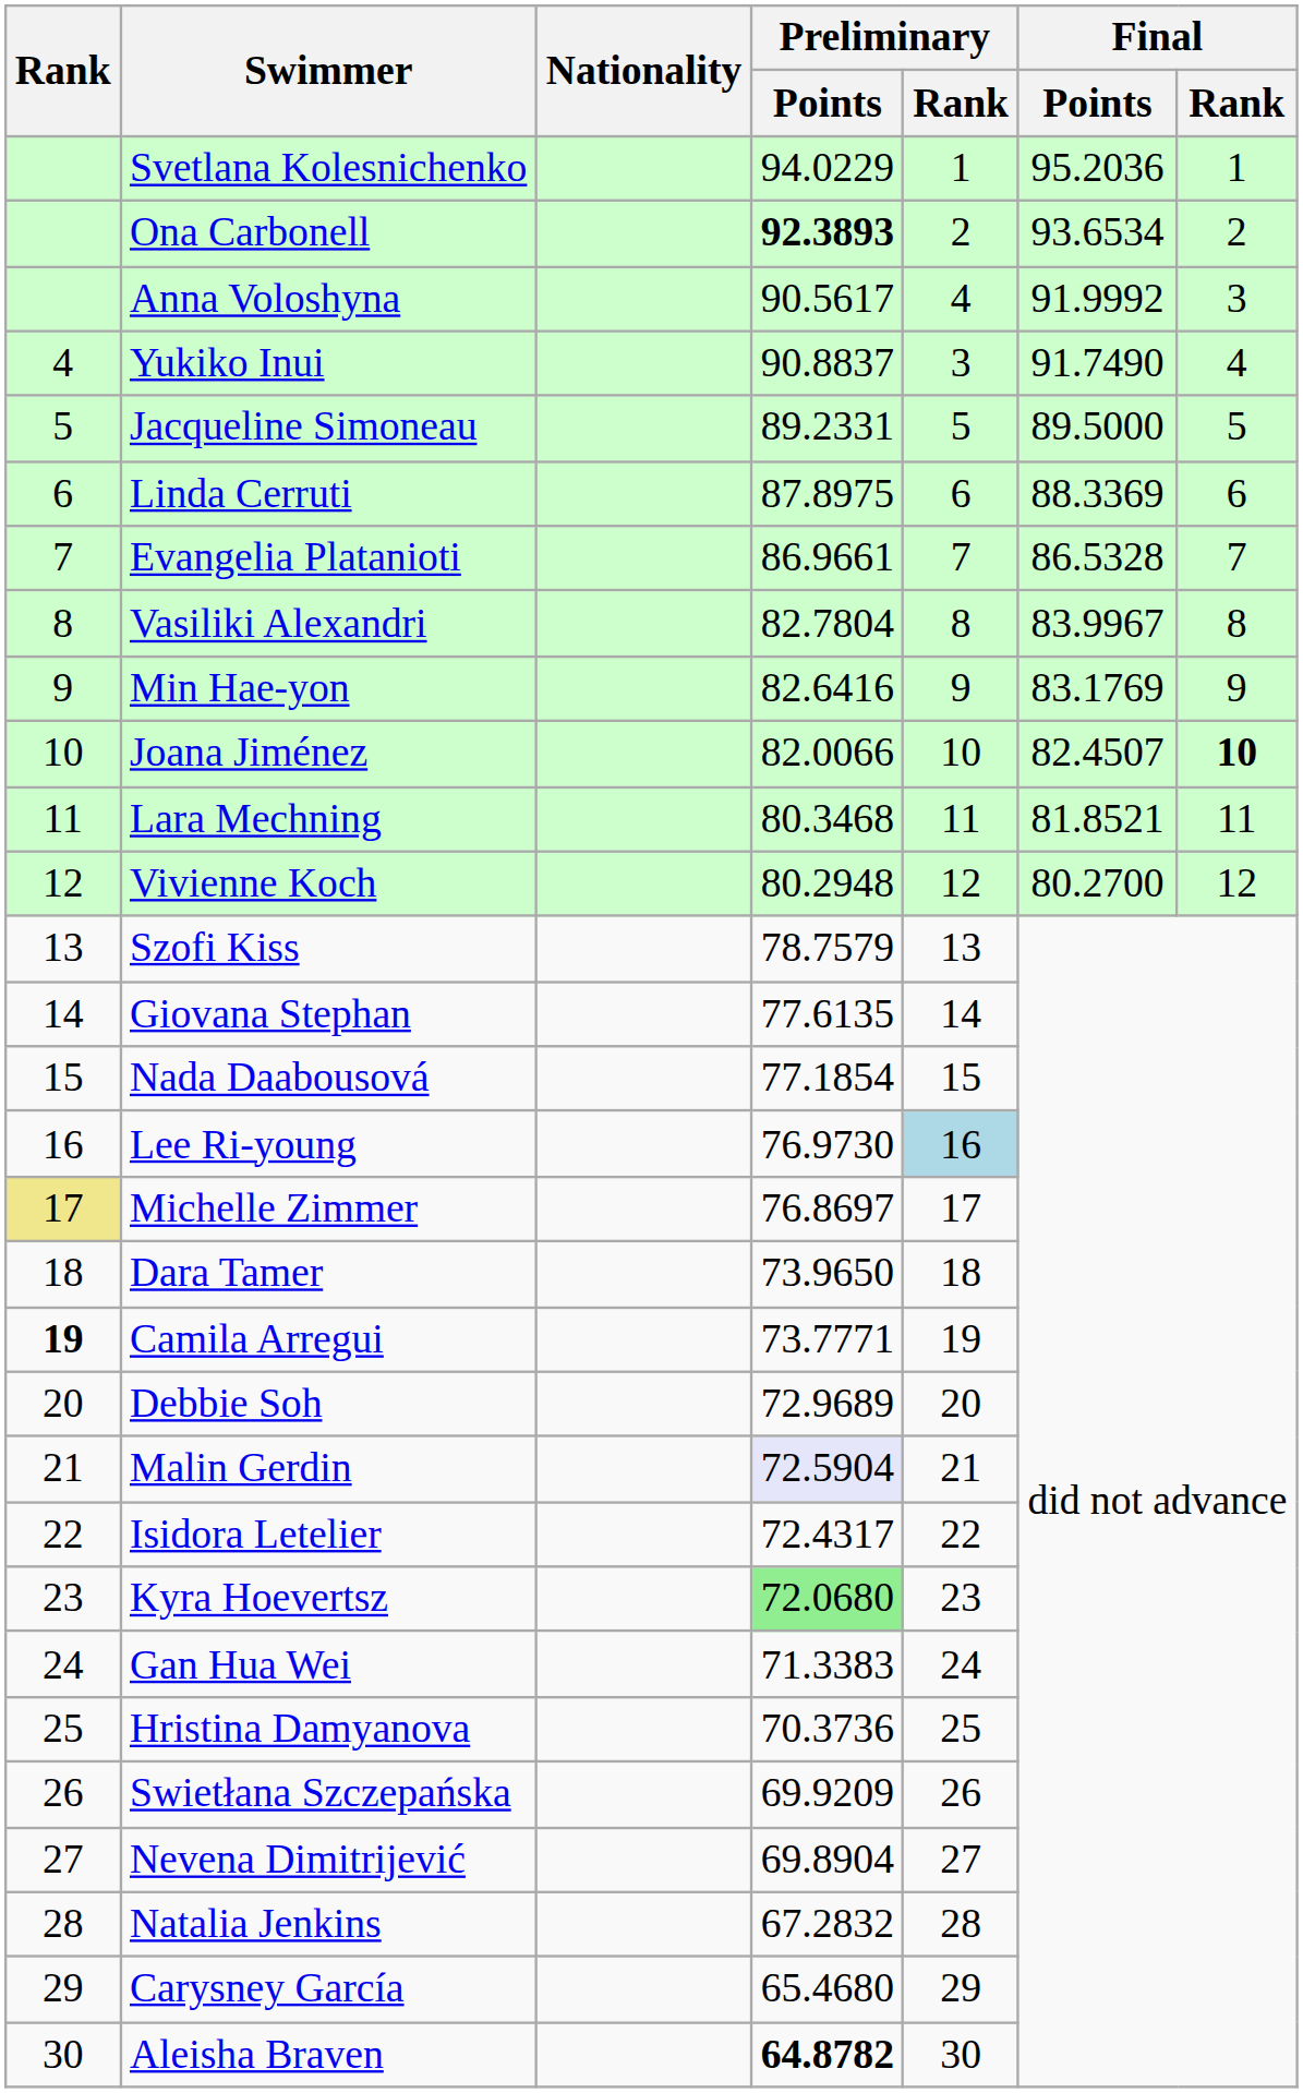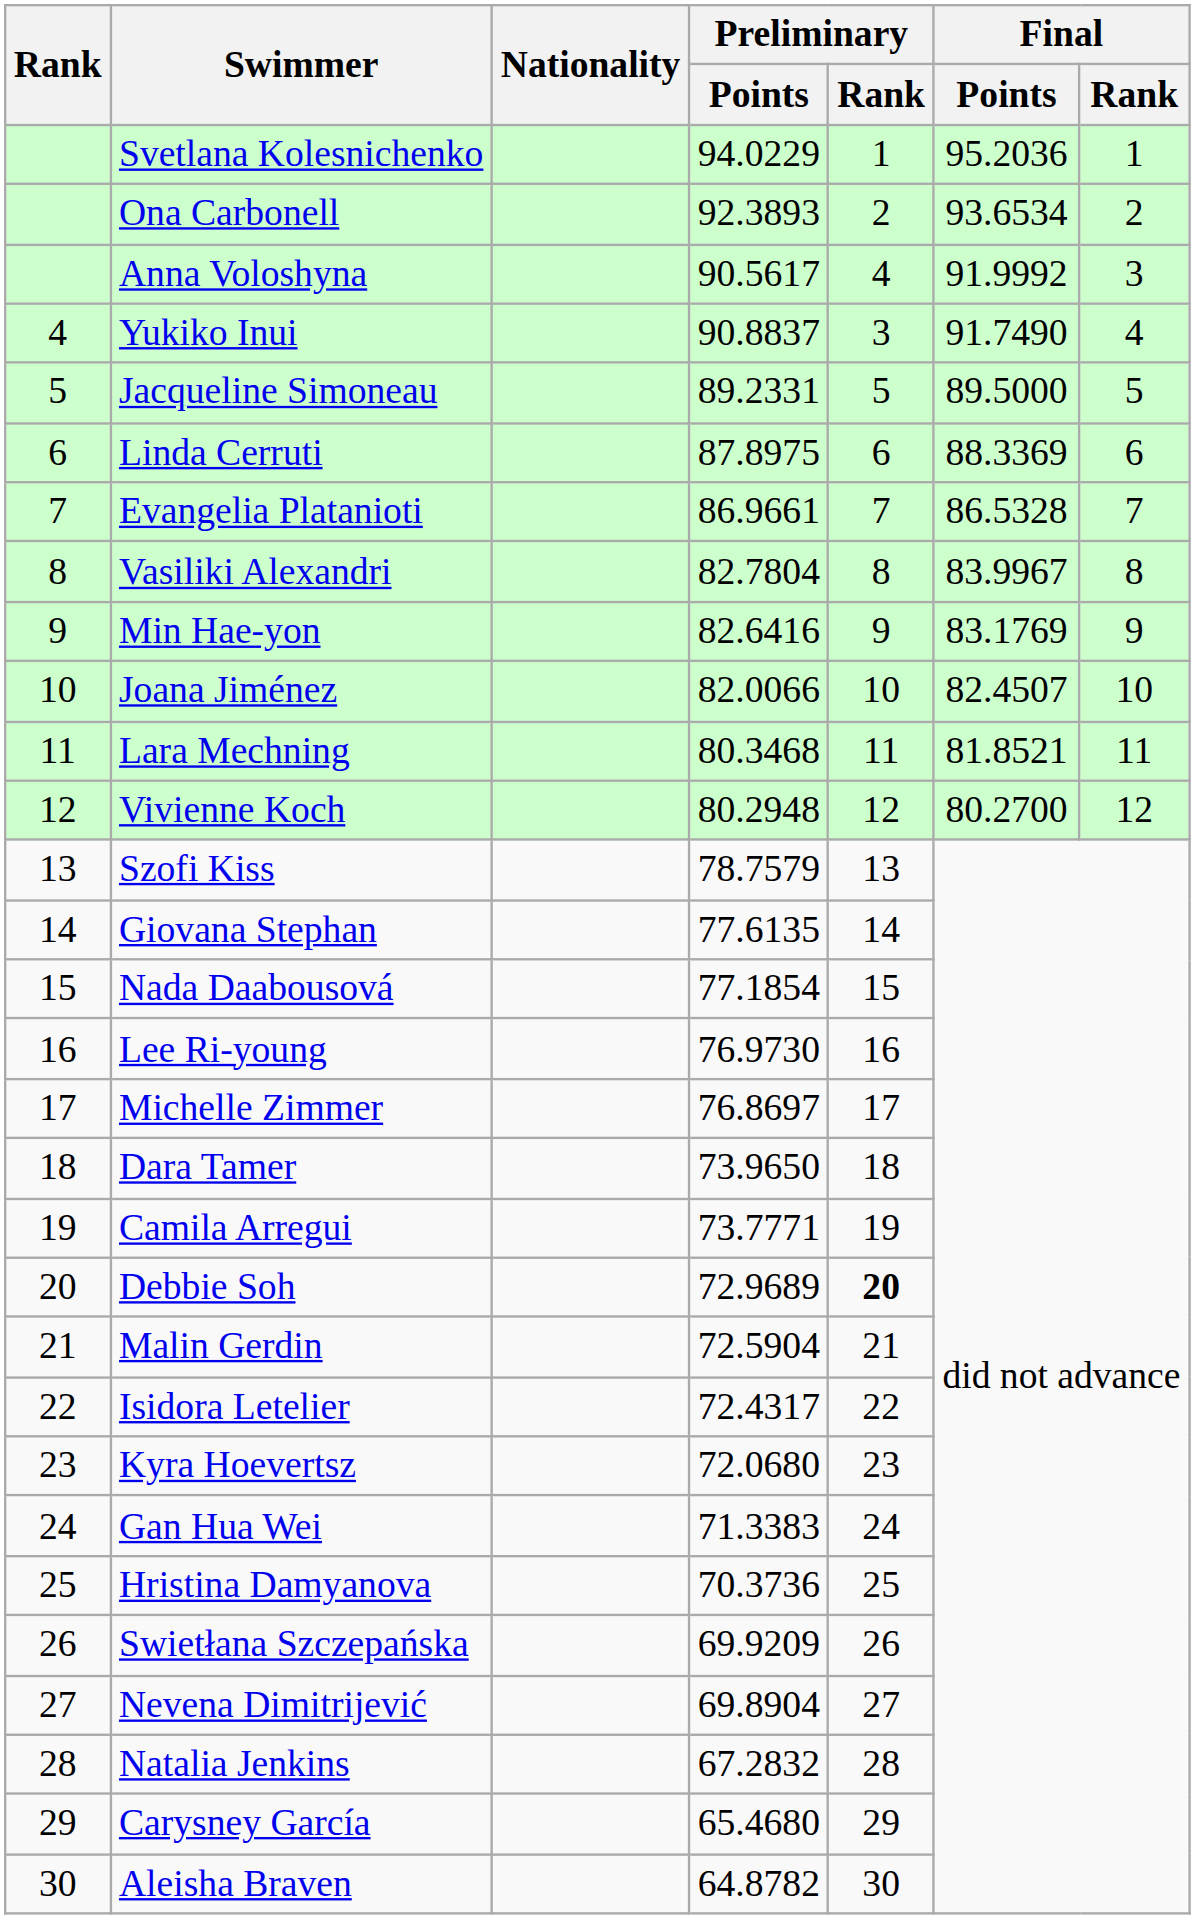Ona Carbonell | Preliminary / Points: bold -> normal
Joana Jiménez | Final / Rank: bold -> normal
Lee Ri-young | Preliminary / Rank: lightblue background -> no background
Michelle Zimmer | Rank: khaki background -> no background
Camila Arregui | Rank: bold -> normal
Debbie Soh | Preliminary / Rank: normal -> bold
Malin Gerdin | Preliminary / Points: lavender background -> no background
Kyra Hoevertsz | Preliminary / Points: lightgreen background -> no background
Aleisha Braven | Preliminary / Points: bold -> normal
